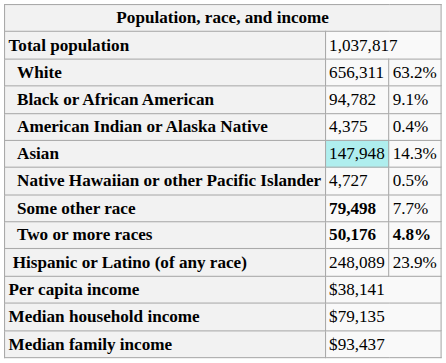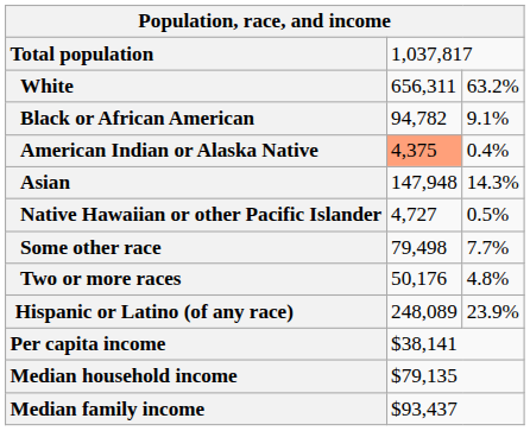American Indian or Alaska Native | column 2: no background -> lightsalmon background
Asian | column 2: paleturquoise background -> no background
Some other race | column 2: bold -> normal
Two or more races | column 2: bold -> normal
Two or more races | column 3: bold -> normal
